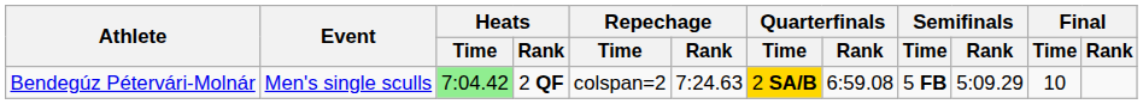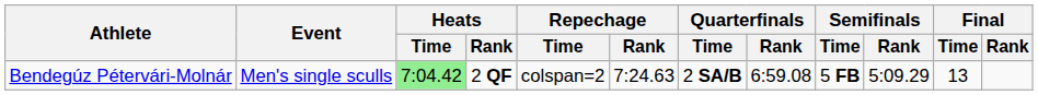Bendegúz Pétervári-Molnár | Quarterfinals / Time: gold background -> no background
Bendegúz Pétervári-Molnár | Final / Time: 10 -> 13
